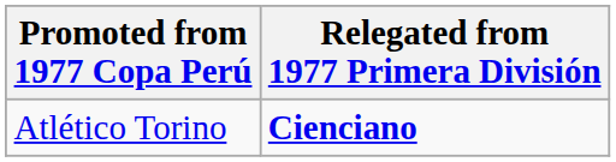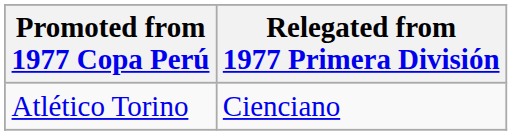Atlético Torino | Relegated from 1977 Primera División: bold -> normal
